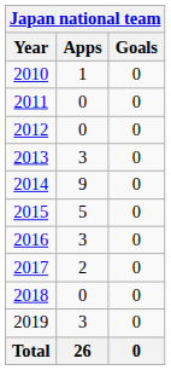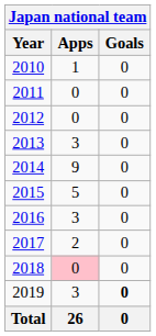2018 | Apps: no background -> pink background
2019 | Goals: normal -> bold
